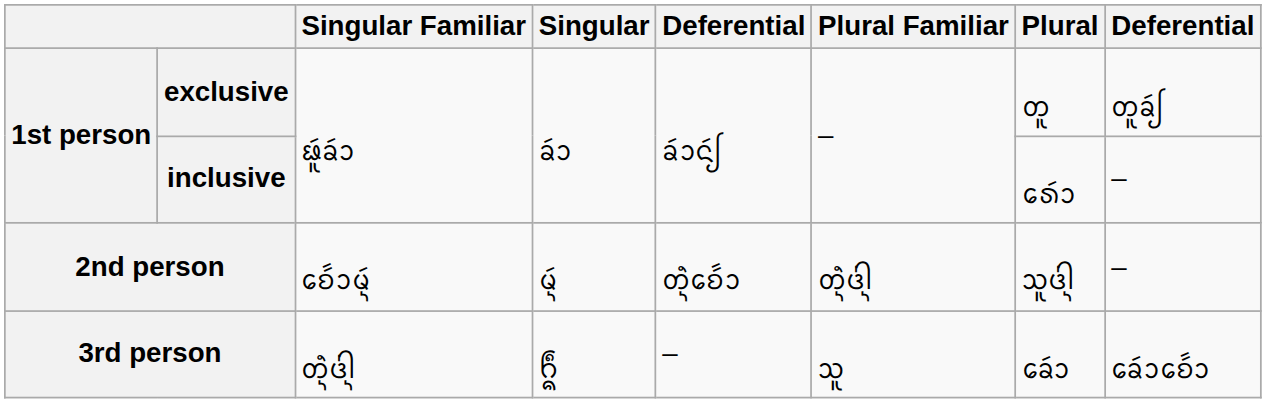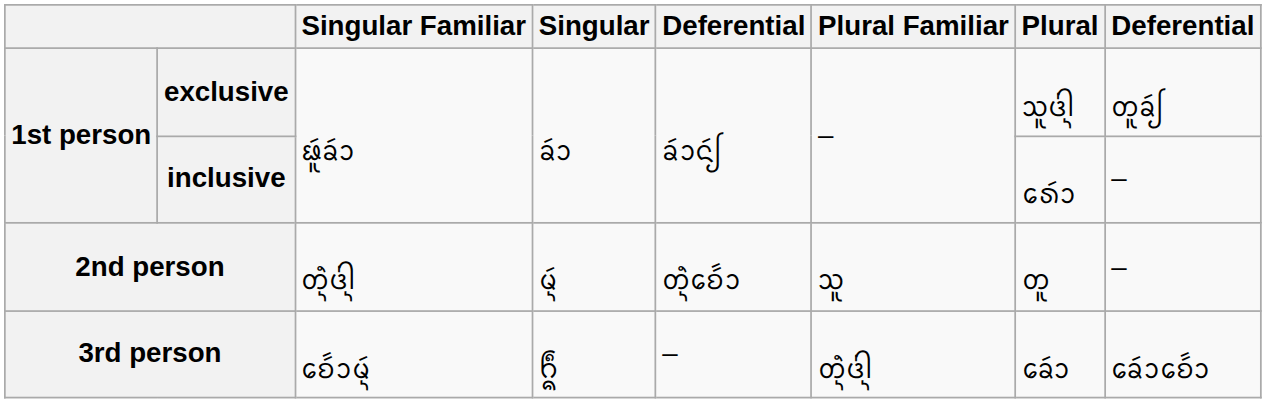exclusive | Plural: ᨲᩪ -> ᩈᩪᨴ᩵ᩤ᩠ᨶ
2nd person | Singular Familiar: ᨧᩮᩢᩢᩣᨾᩢ᩠ᨶ -> ᨲᩫ᩠ᨶᨴ᩵ᩤ᩠ᨶ
2nd person | Plural Familiar: ᨲᩫ᩠ᨶᨴ᩵ᩤ᩠ᨶ -> ᩈᩪ
2nd person | Plural: ᩈᩪᨴ᩵ᩤ᩠ᨶ -> ᨲᩪ
3rd person | Singular Familiar: ᨲᩫ᩠ᨶᨴ᩵ᩤ᩠ᨶ -> ᨧᩮᩢᩢᩣᨾᩢ᩠ᨶ
3rd person | Plural Familiar: ᩈᩪ -> ᨲᩫ᩠ᨶᨴ᩵ᩤ᩠ᨶ
